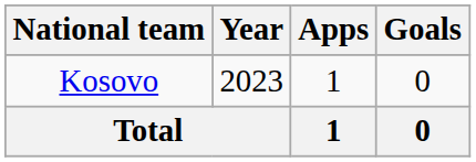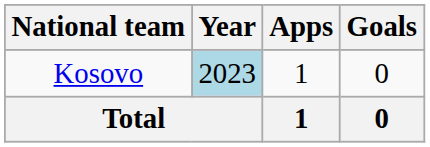Kosovo | Year: no background -> lightblue background
